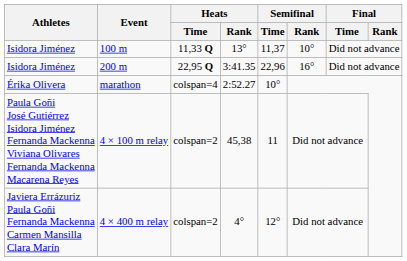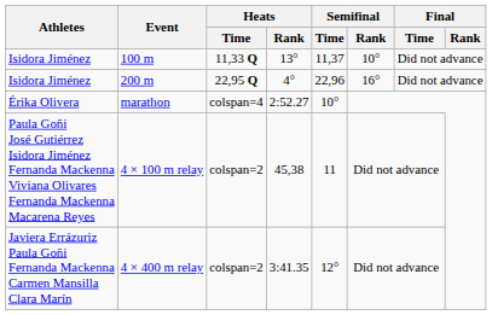200 m | Heats / Rank: 3:41.35 -> 4°
4 × 400 m relay | Heats / Rank: 4° -> 3:41.35
